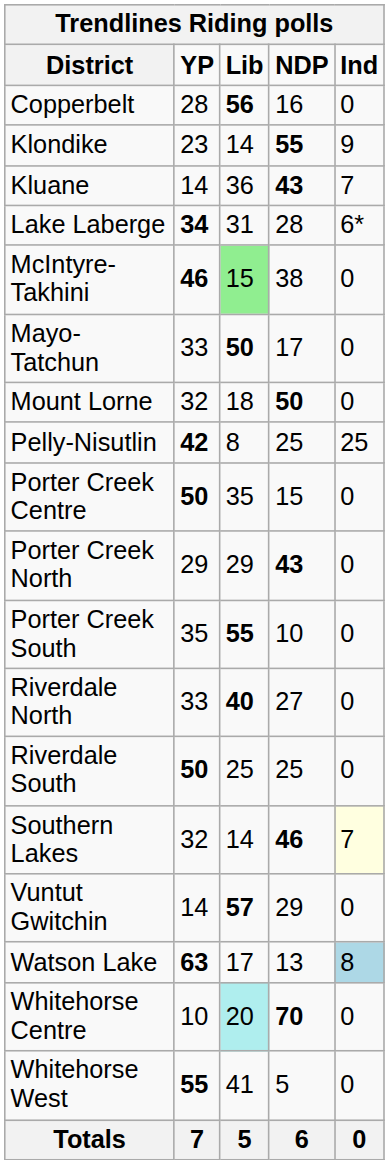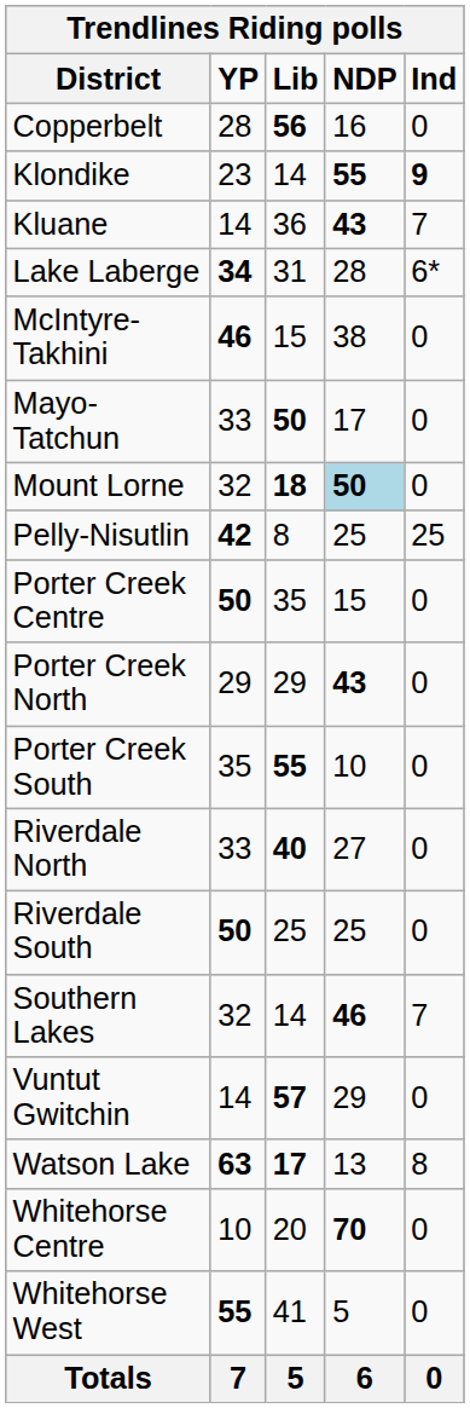Klondike | Ind: normal -> bold
McIntyre-Takhini | Lib: lightgreen background -> no background
Mount Lorne | Lib: normal -> bold
Mount Lorne | NDP: no background -> lightblue background
Southern Lakes | Ind: lightyellow background -> no background
Watson Lake | Lib: normal -> bold
Watson Lake | Ind: lightblue background -> no background
Whitehorse Centre | Lib: paleturquoise background -> no background
